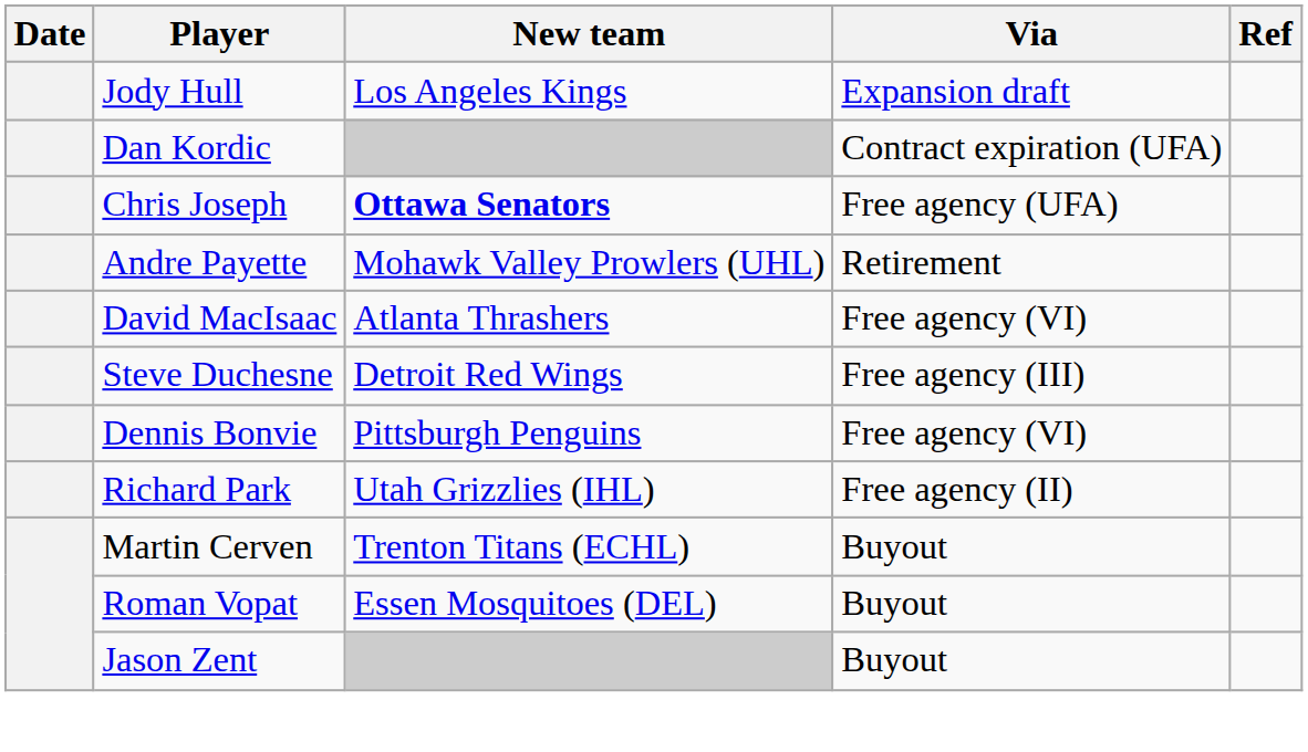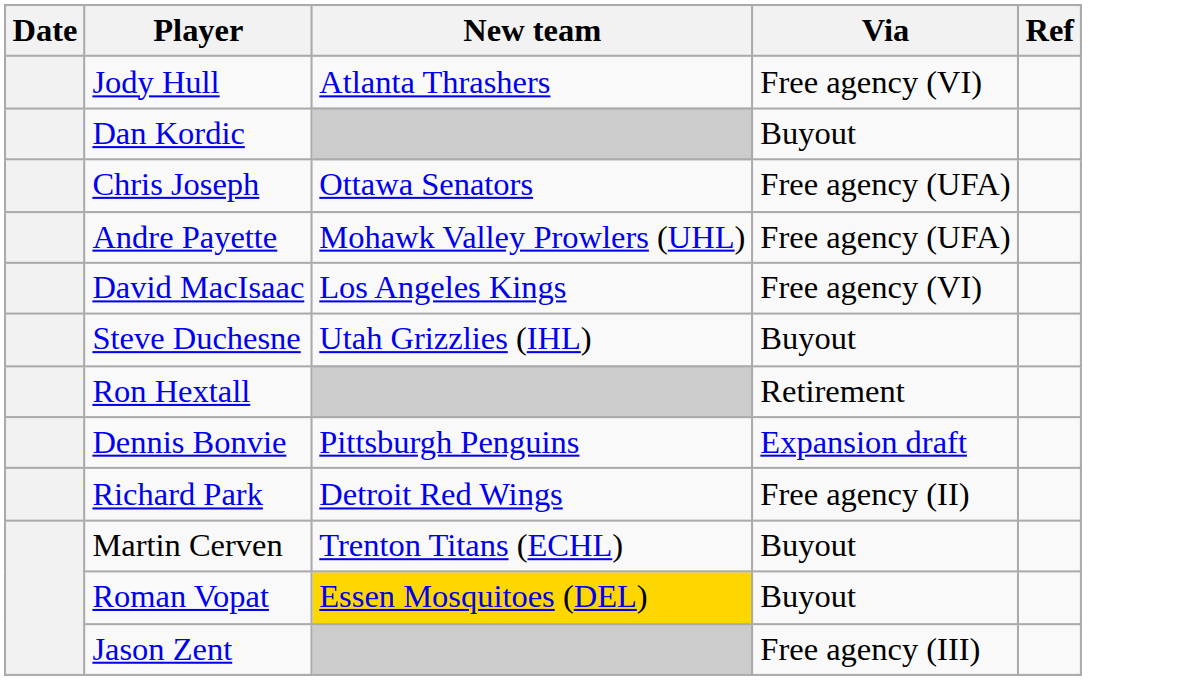Jody Hull | New team: Los Angeles Kings -> Atlanta Thrashers
Jody Hull | Via: Expansion draft -> Free agency (VI)
Dan Kordic | Via: Contract expiration (UFA) -> Buyout
Chris Joseph | New team: bold -> normal
Andre Payette | Via: Retirement -> Free agency (UFA)
David MacIsaac | New team: Atlanta Thrashers -> Los Angeles Kings
Steve Duchesne | New team: Detroit Red Wings -> Utah Grizzlies (IHL)
Steve Duchesne | Via: Free agency (III) -> Buyout
+ row: Ron Hextall | Retirement
Dennis Bonvie | Via: Free agency (VI) -> Expansion draft
Richard Park | New team: Utah Grizzlies (IHL) -> Detroit Red Wings
Roman Vopat | New team: no background -> gold background
Jason Zent | Via: Buyout -> Free agency (III)
